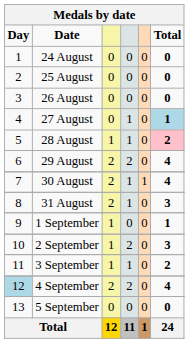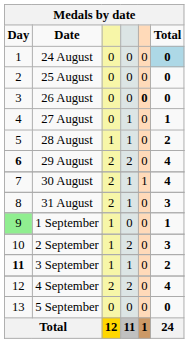24 August | Total: no background -> lightblue background
26 August | column 5: normal -> bold
27 August | Total: lightblue background -> no background
28 August | Total: pink background -> no background
29 August | Day: normal -> bold
1 September | Day: no background -> lightgreen background
3 September | Day: normal -> bold
4 September | Day: lightblue background -> no background
